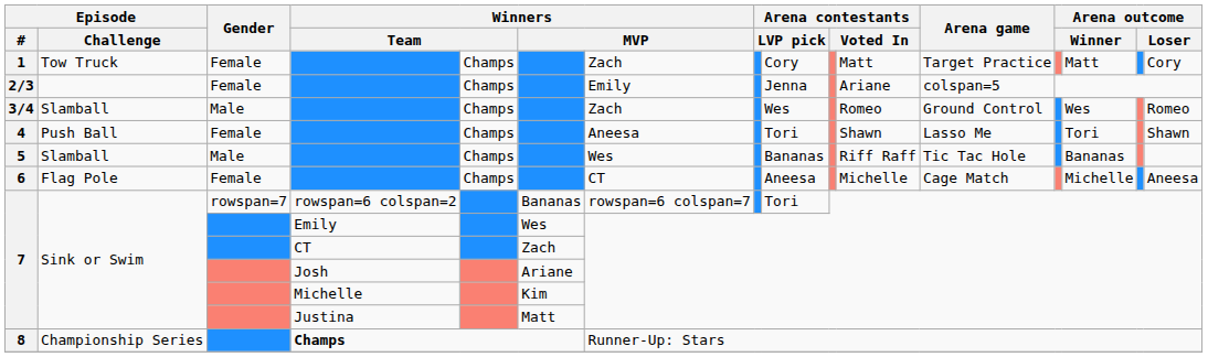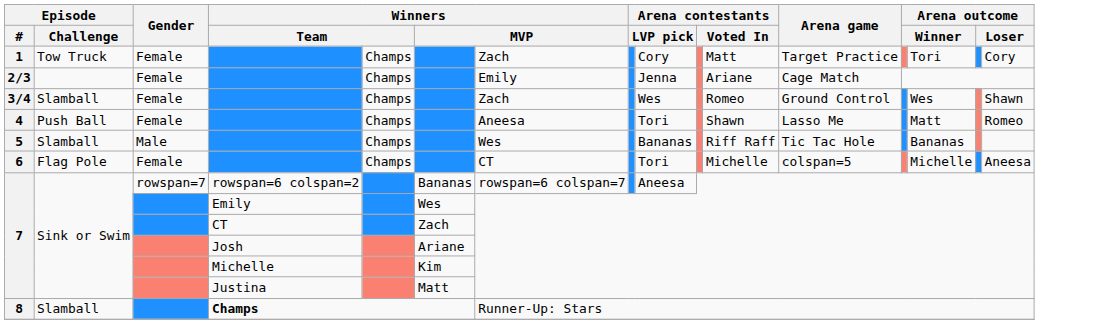1 | column 14: Matt -> Tori
2/3 | Arena game: colspan=5 -> Cage Match
3/4 | Gender: Male -> Female
3/4 | column 16: Romeo -> Shawn
4 | column 14: Tori -> Matt
4 | column 16: Shawn -> Romeo
6 | column 9: Aneesa -> Tori
6 | Arena game: Cage Match -> colspan=5
7 / rowspan=6 colspan=2 | column 9: Tori -> Aneesa
8 | Episode / Challenge: Championship Series -> Slamball
